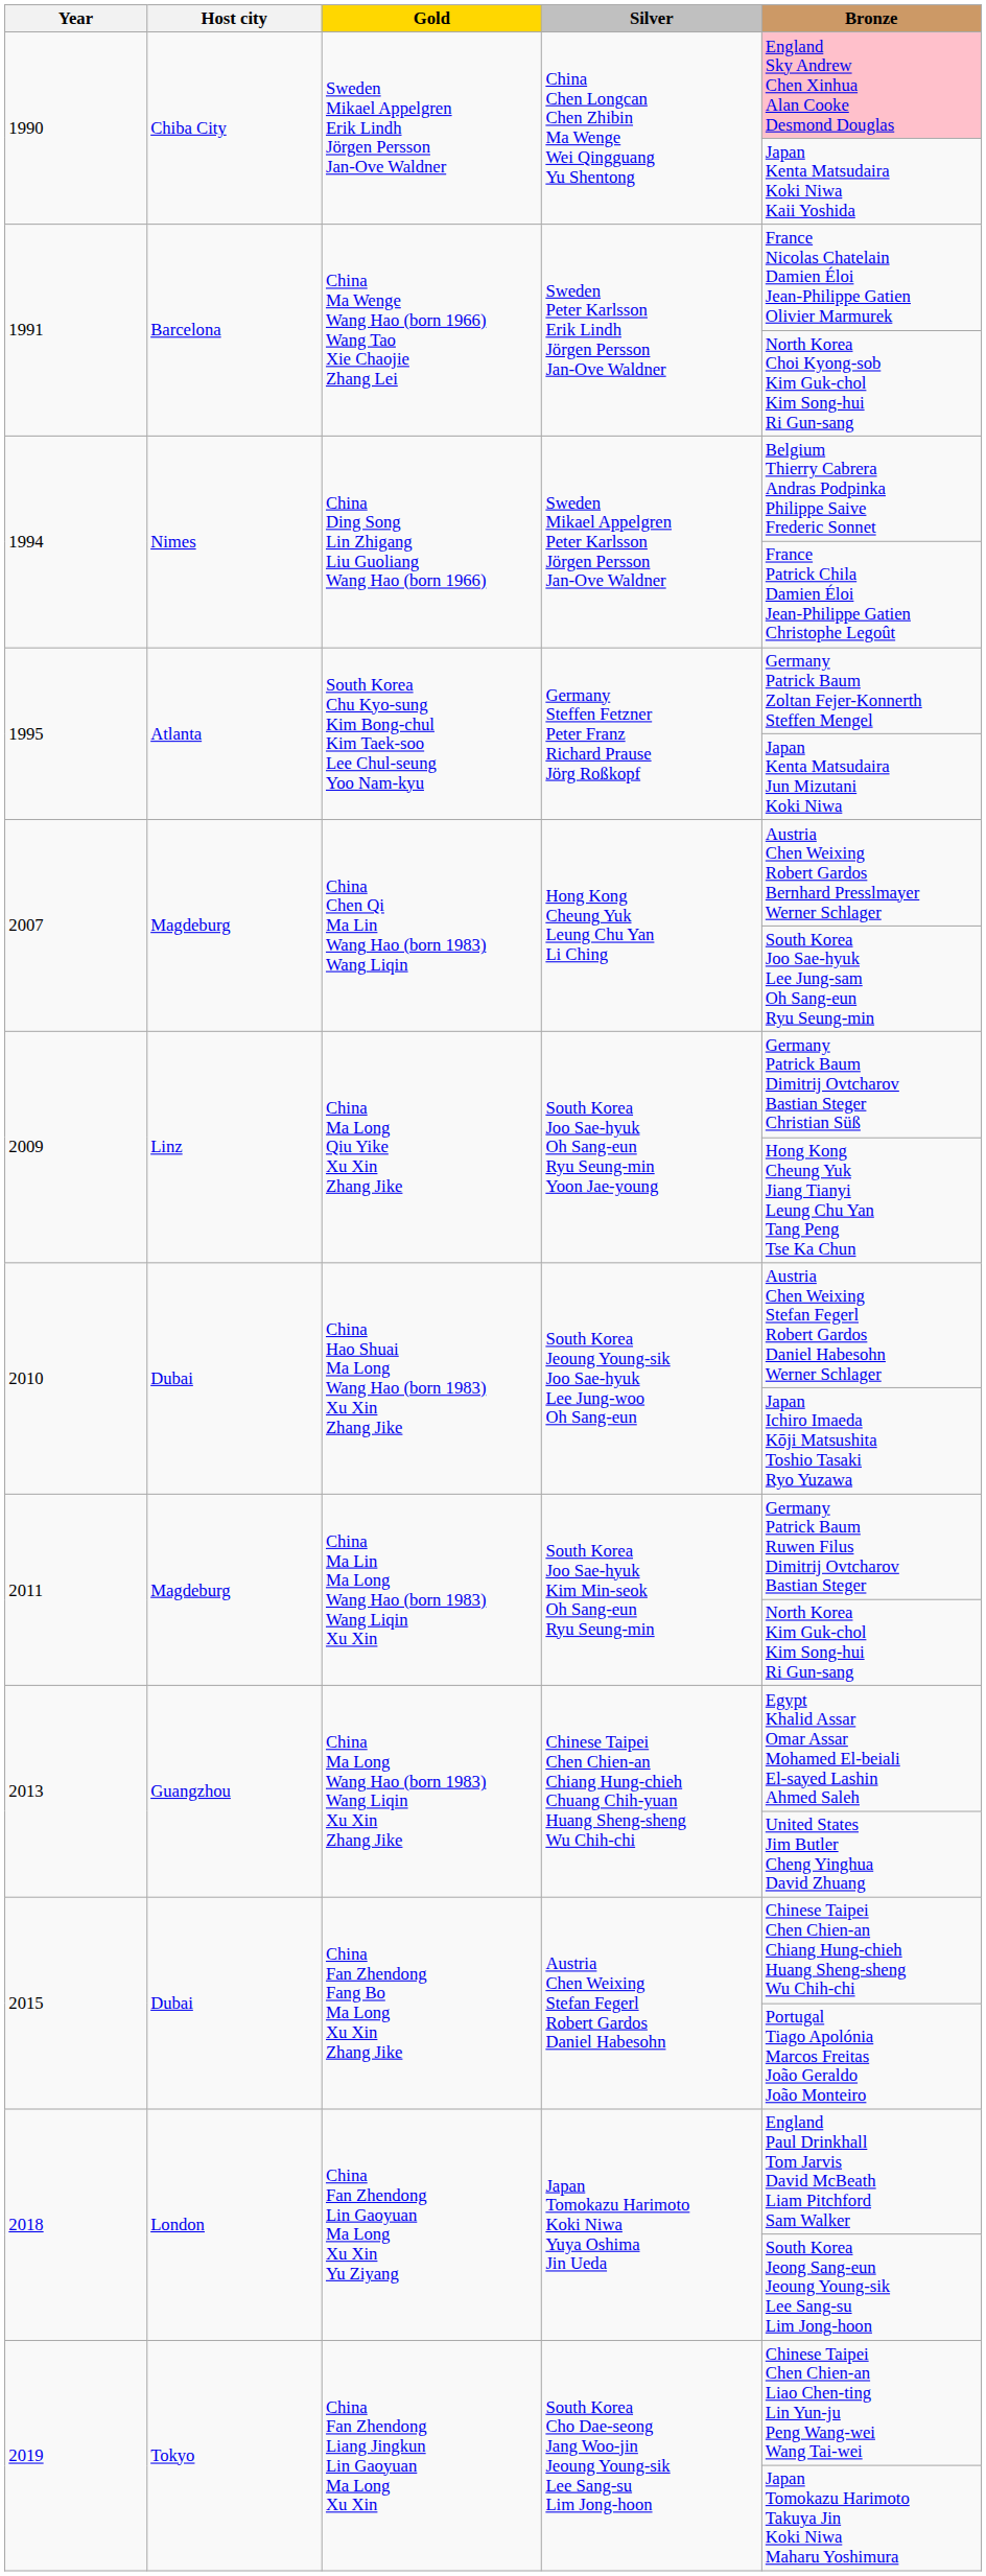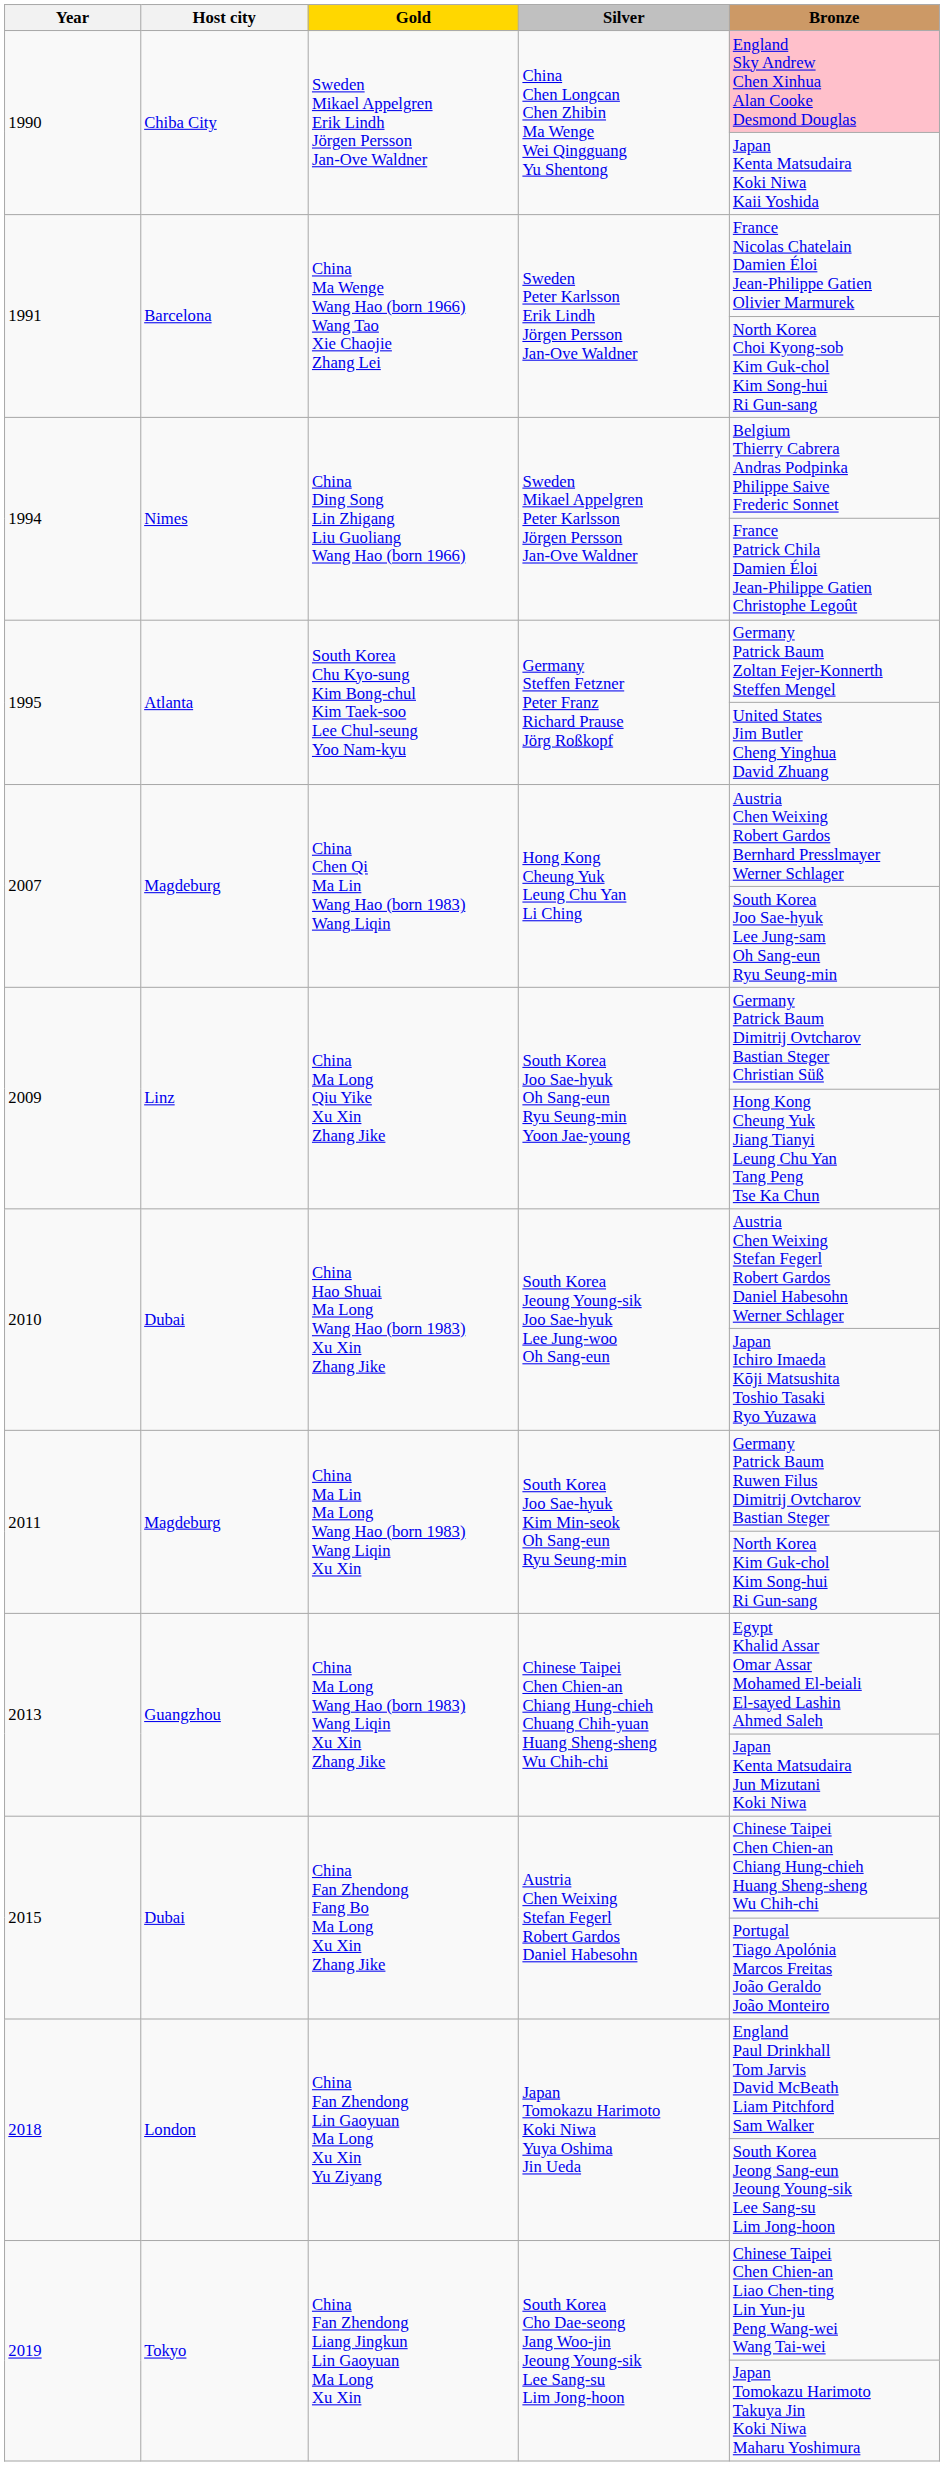row 9 | Bronze: Japan Kenta Matsudaira Jun Mizutani Koki Niwa -> United States Jim Butler Cheng Yinghua David Zhuang
row 19 | Bronze: United States Jim Butler Cheng Yinghua David Zhuang -> Japan Kenta Matsudaira Jun Mizutani Koki Niwa
